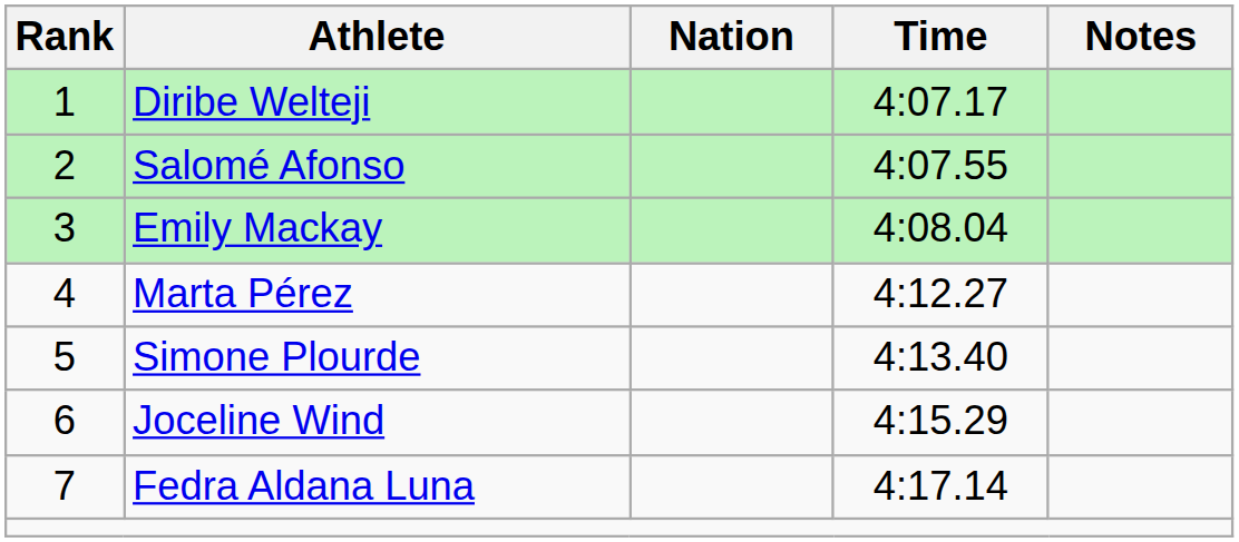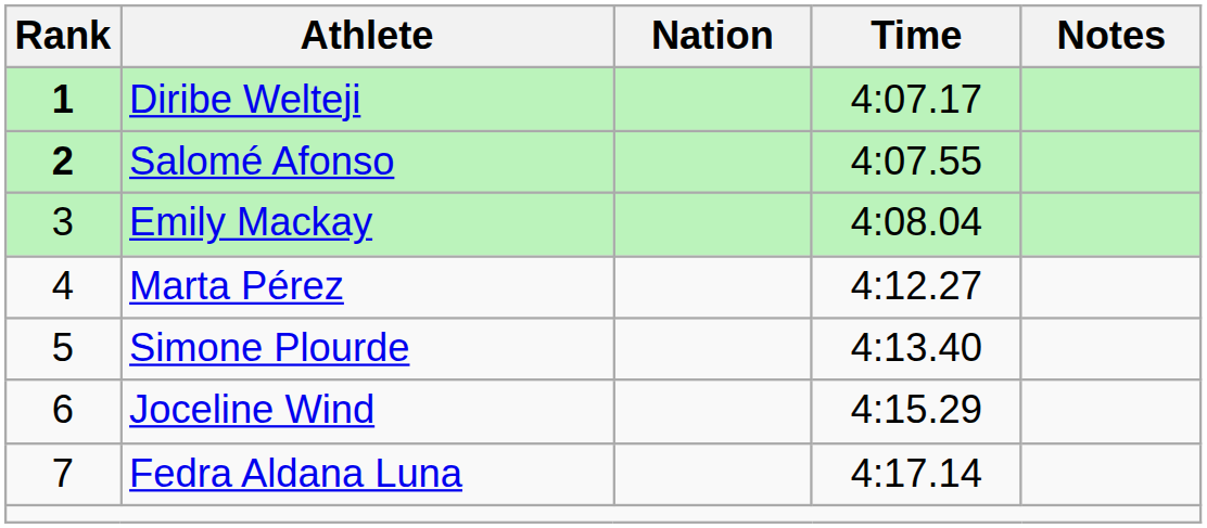Diribe Welteji | Rank: normal -> bold
Salomé Afonso | Rank: normal -> bold
